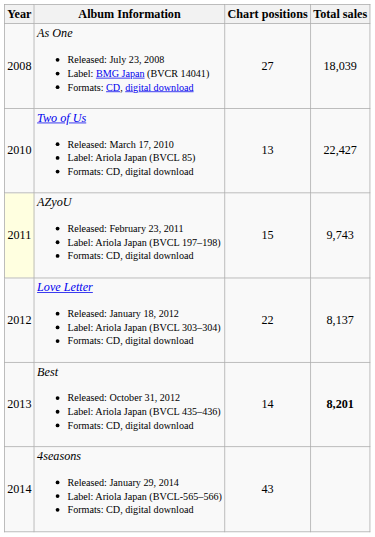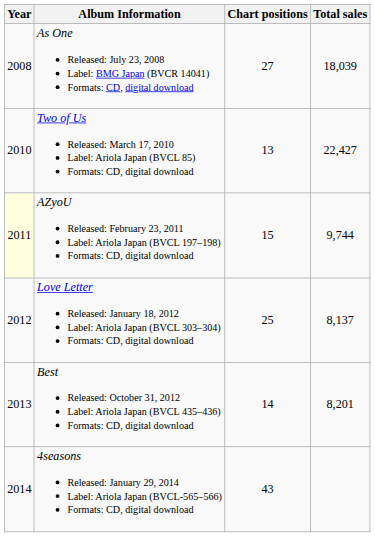row 4 | Total sales: 9,743 -> 9,744
row 5 | Chart positions: 22 -> 25
row 6 | Total sales: bold -> normal
